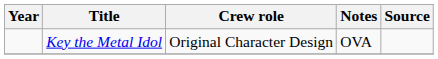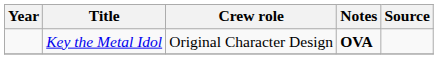Key the Metal Idol | Notes: normal -> bold
